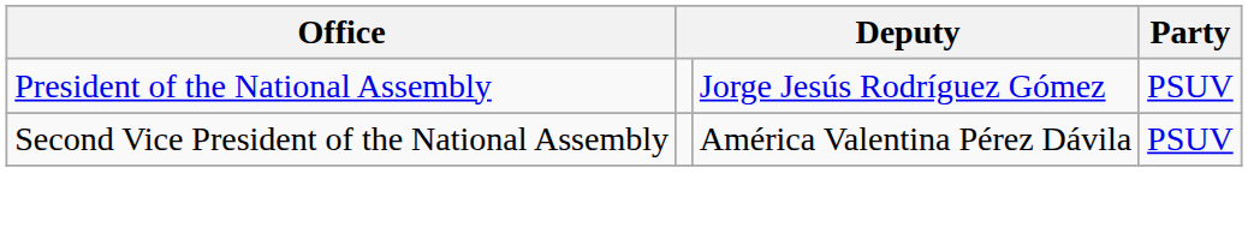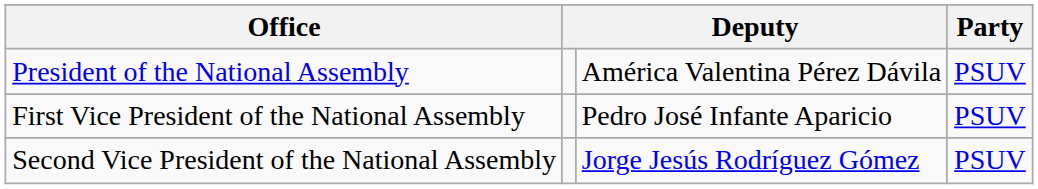President of the National Assembly | column 3: Jorge Jesús Rodríguez Gómez -> América Valentina Pérez Dávila
+ row: First Vice President of the National Assembly | Pedro José Infante Aparicio | PSUV
Second Vice President of the National Assembly | column 3: América Valentina Pérez Dávila -> Jorge Jesús Rodríguez Gómez
